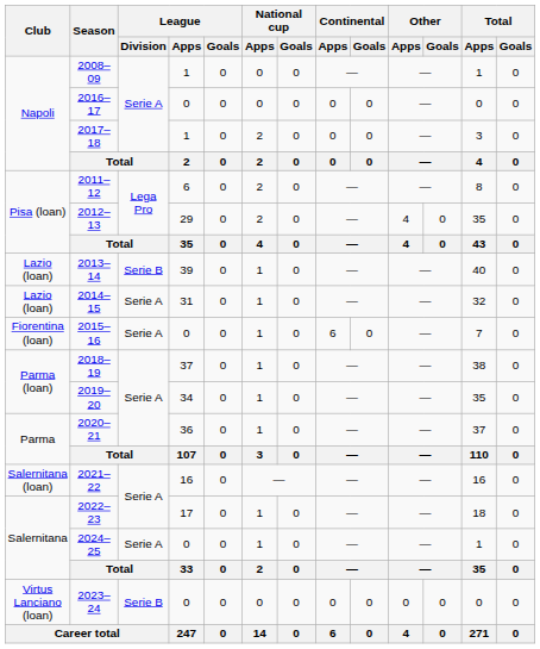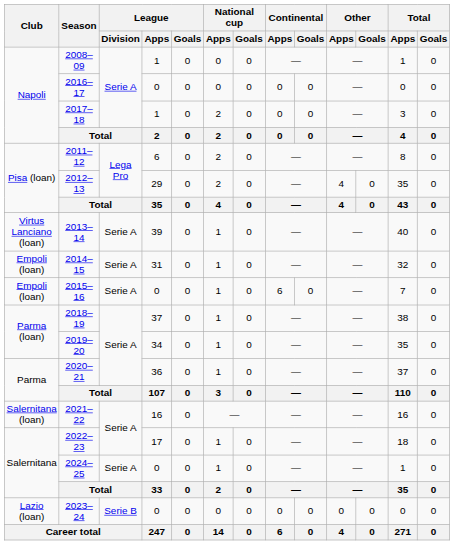2013–14 | Club: Lazio (loan) -> Virtus Lanciano (loan)
2013–14 | League / Division: Serie B -> Serie A
2014–15 | Club: Lazio (loan) -> Empoli (loan)
2015–16 | Club: Fiorentina (loan) -> Empoli (loan)
2023–24 | Club: Virtus Lanciano (loan) -> Lazio (loan)
